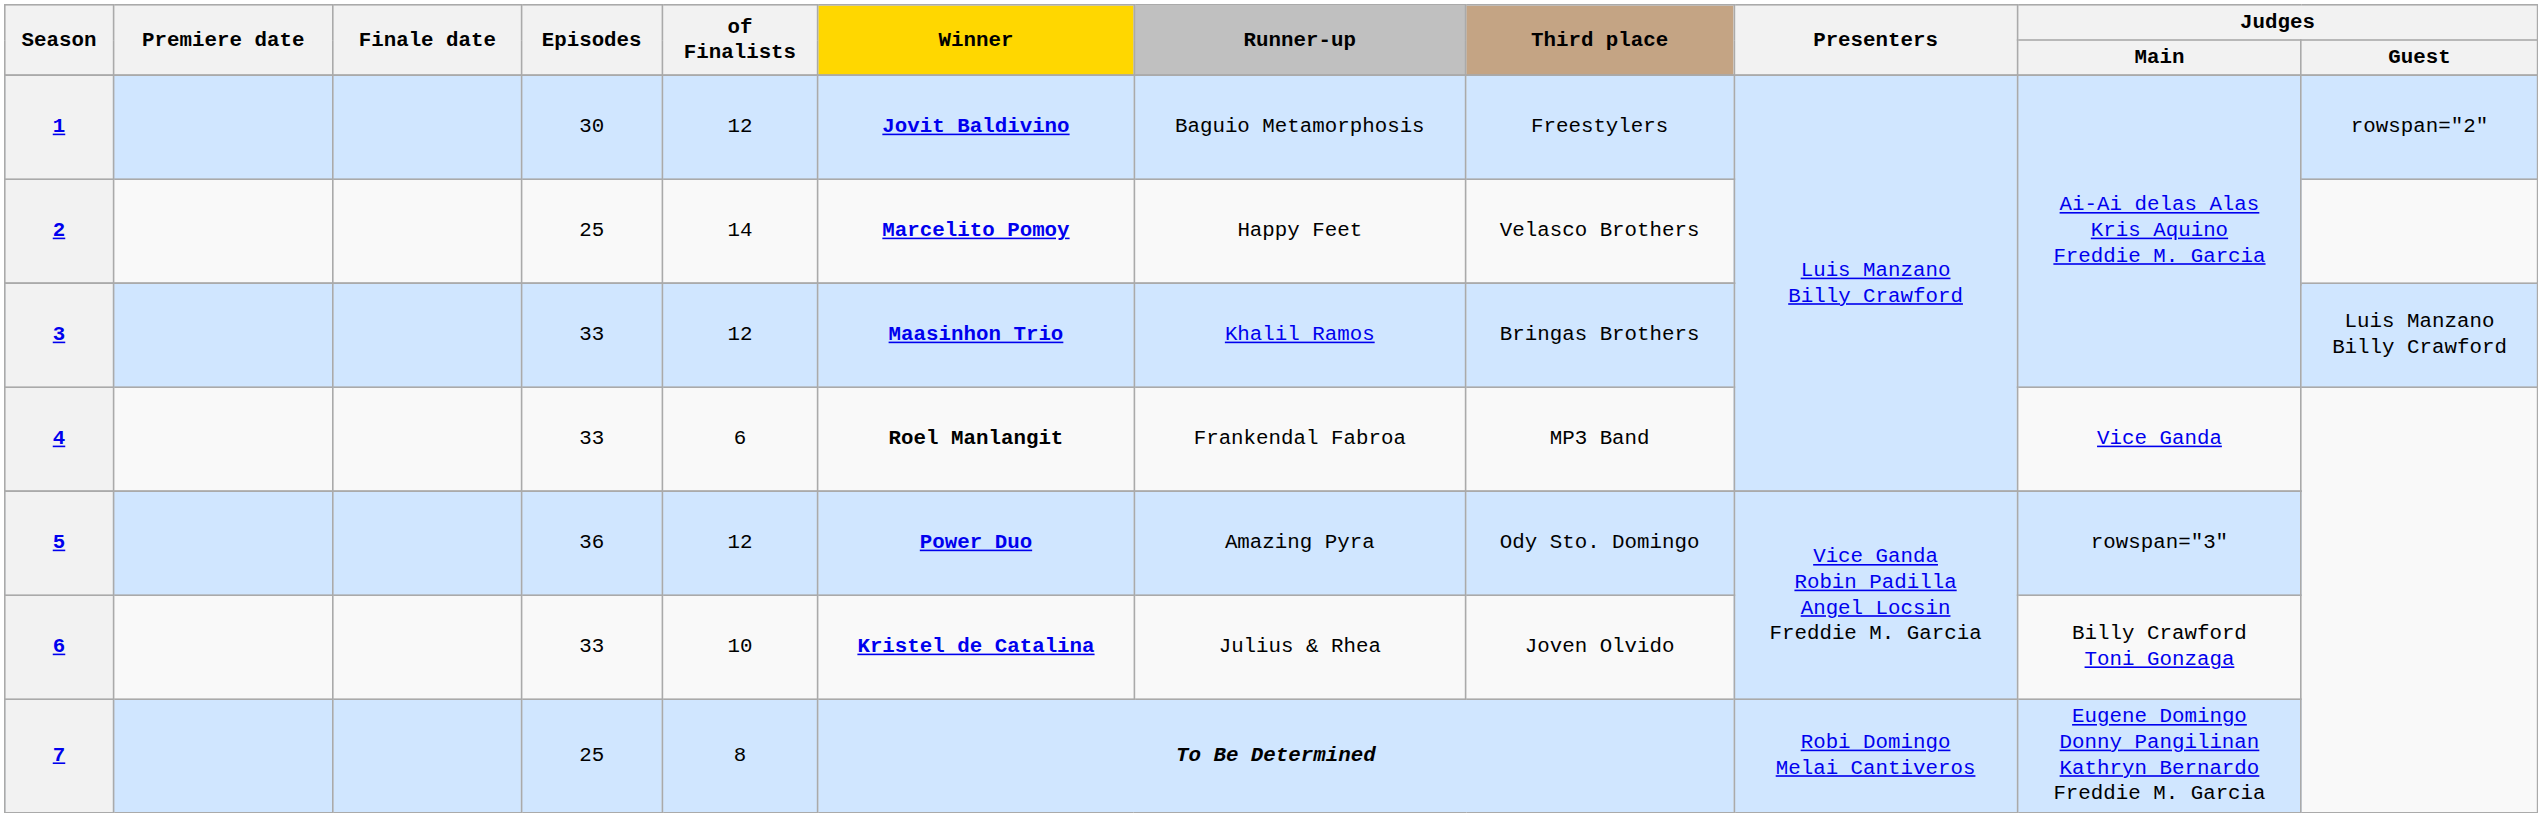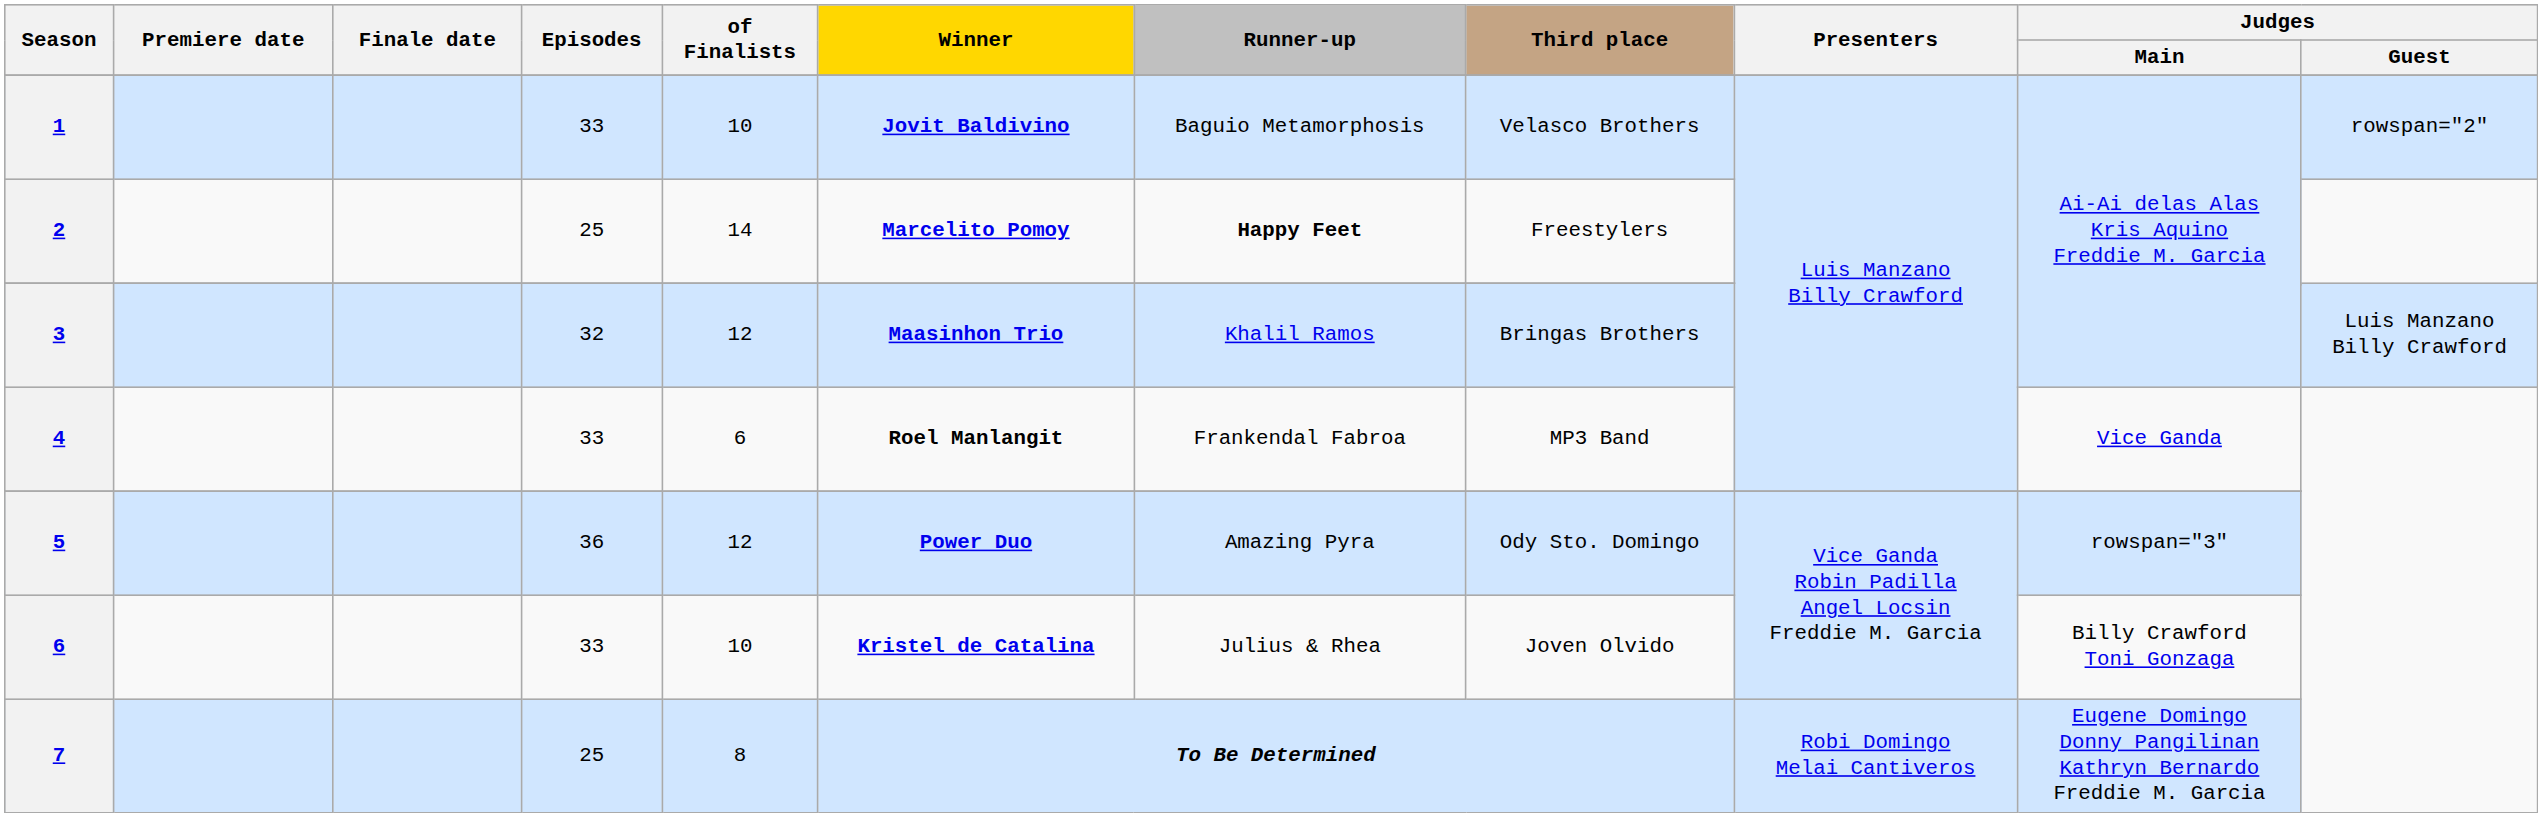1 | Episodes: 30 -> 33
1 | of Finalists: 12 -> 10
1 | Third place: Freestylers -> Velasco Brothers
2 | Runner-up: normal -> bold
2 | Third place: Velasco Brothers -> Freestylers
3 | Episodes: 33 -> 32
